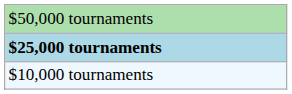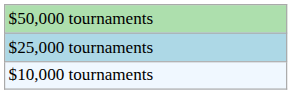row 2 | column 1: bold -> normal
